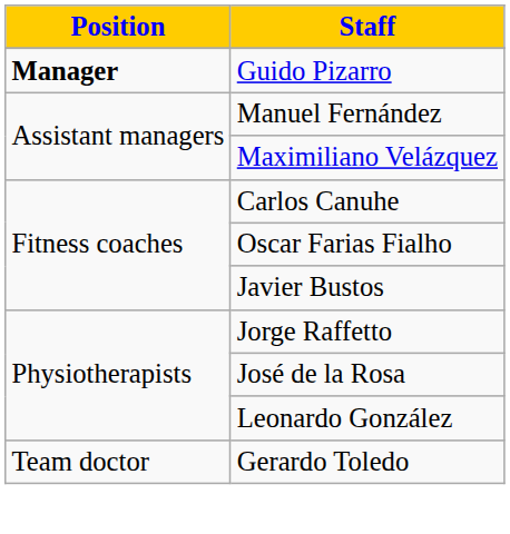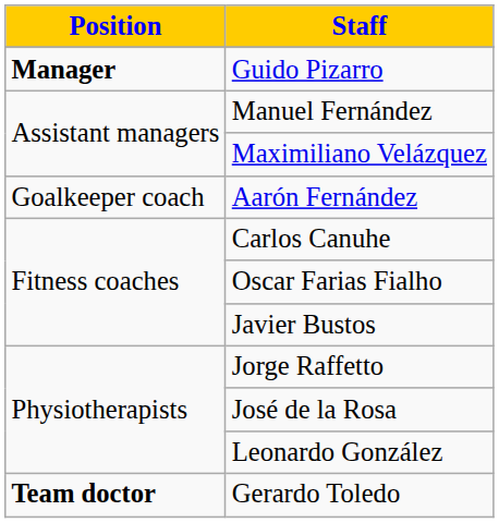+ row: Goalkeeper coach | Aarón Fernández
Gerardo Toledo | Position: normal -> bold
